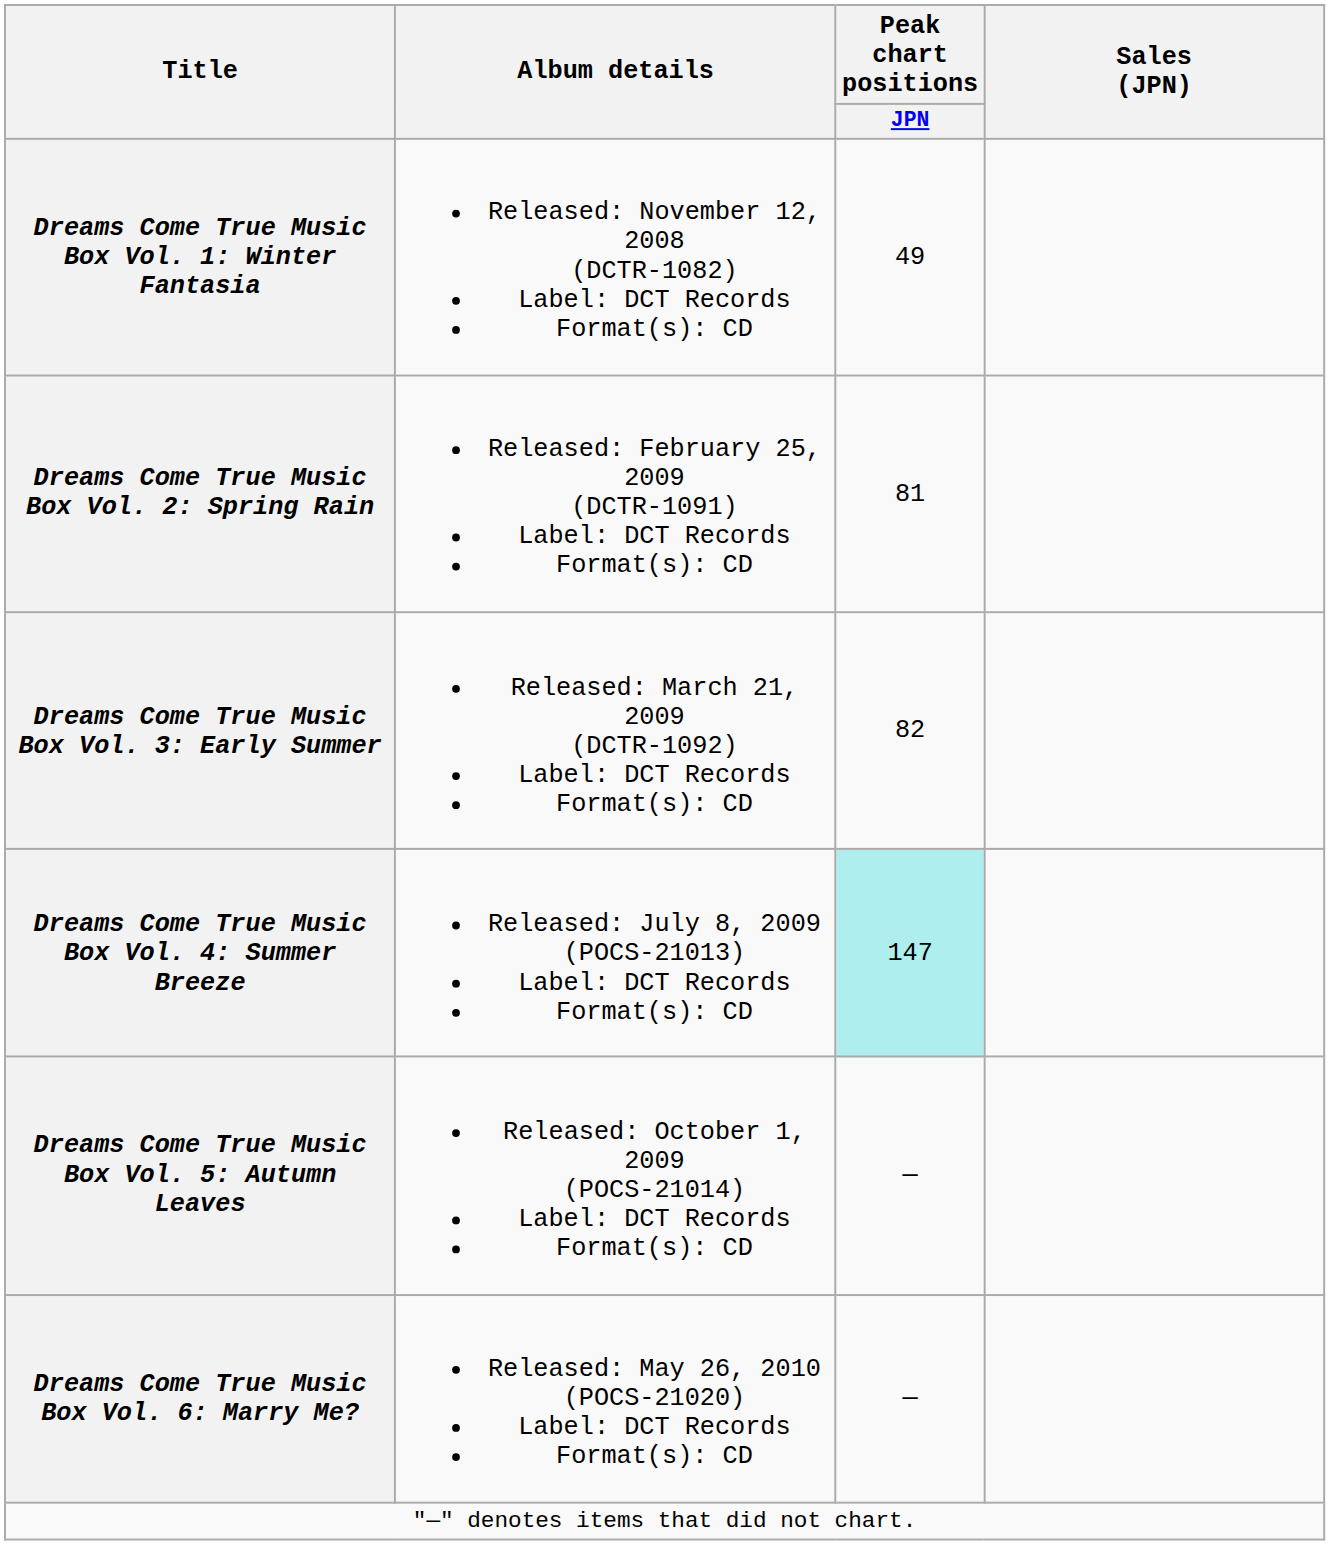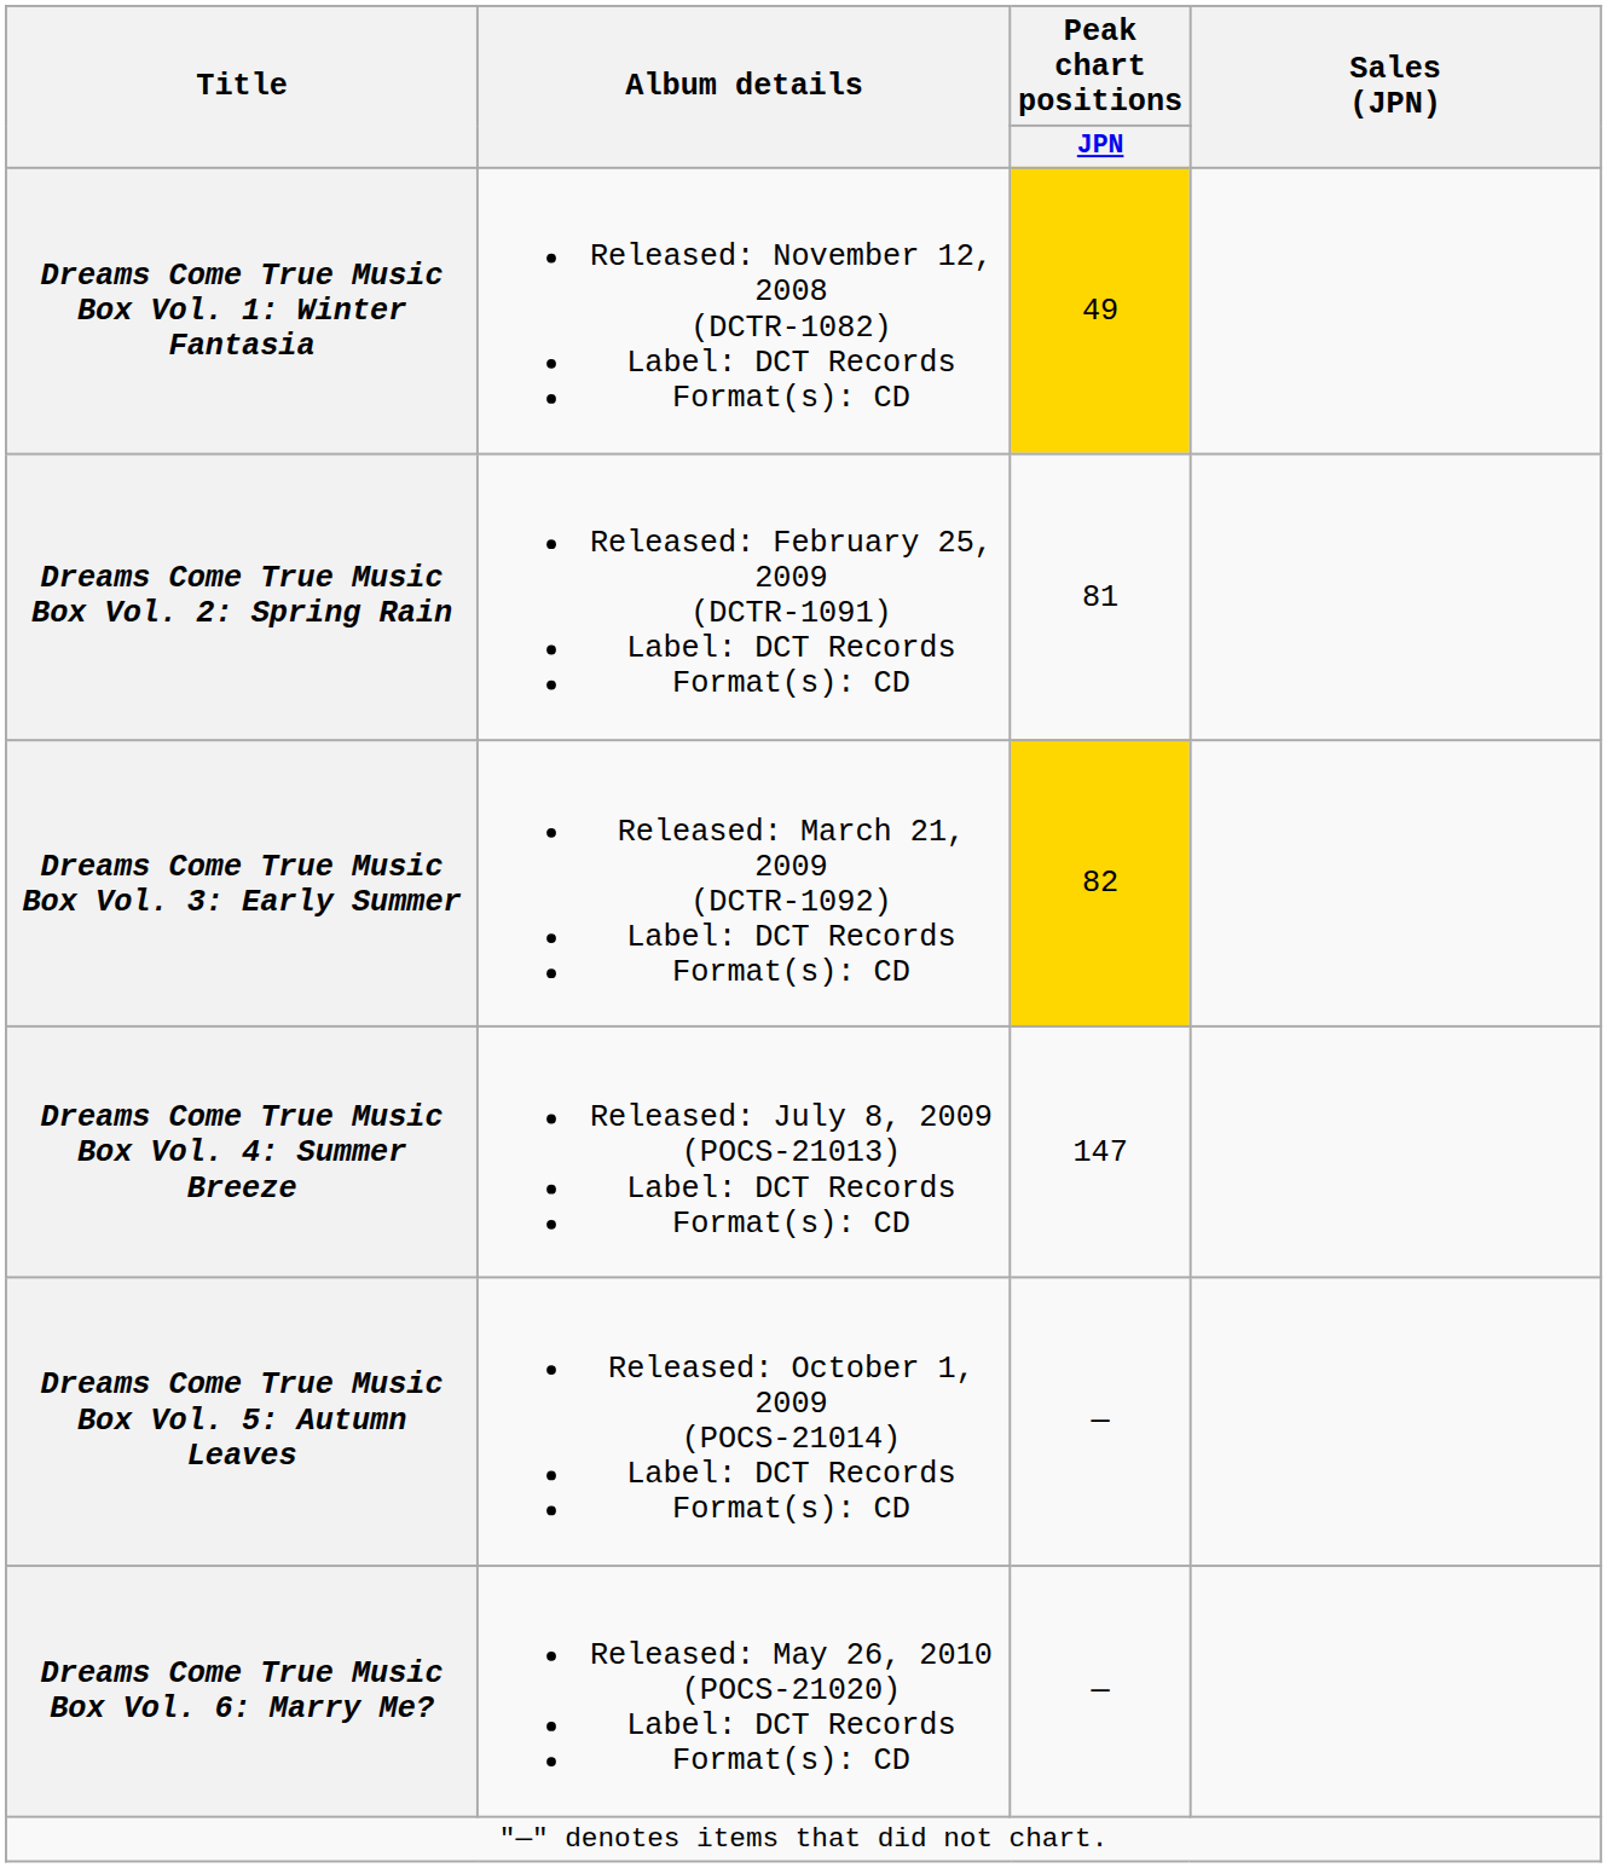Dreams Come True Music Box Vol. 1: Winter Fantasia | Peak chart positions / JPN: no background -> gold background
Dreams Come True Music Box Vol. 3: Early Summer | Peak chart positions / JPN: no background -> gold background
Dreams Come True Music Box Vol. 4: Summer Breeze | Peak chart positions / JPN: paleturquoise background -> no background
